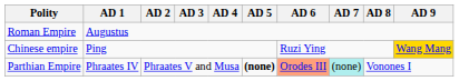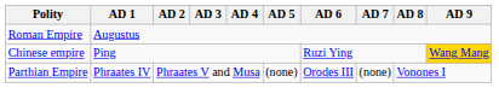Parthian Empire | AD 5: bold -> normal
Parthian Empire | AD 6: lightsalmon background -> no background
Parthian Empire | AD 7: paleturquoise background -> no background
